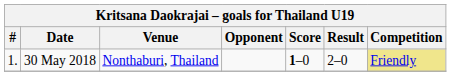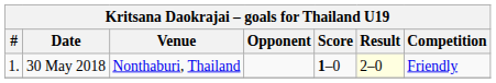30 May 2018 | Result: no background -> lightyellow background
30 May 2018 | Competition: khaki background -> no background
